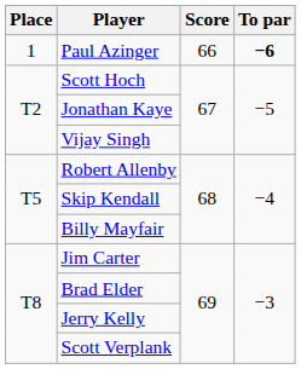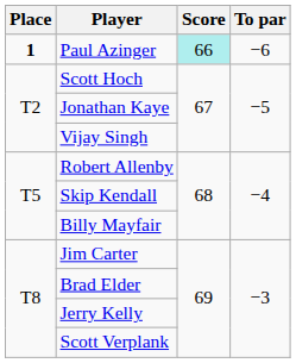Paul Azinger | Place: normal -> bold
Paul Azinger | Score: no background -> paleturquoise background
Paul Azinger | To par: bold -> normal
